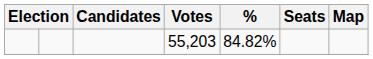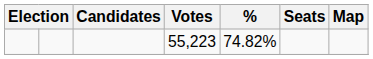row 2 | Votes: 55,203 -> 55,223
row 2 | %: 84.82% -> 74.82%
